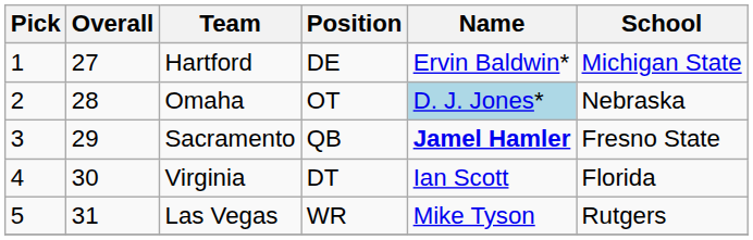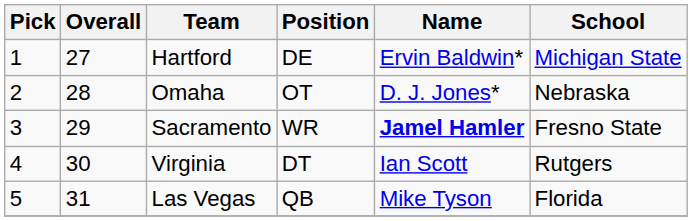Omaha | Name: lightblue background -> no background
Sacramento | Position: QB -> WR
Virginia | School: Florida -> Rutgers
Las Vegas | Position: WR -> QB
Las Vegas | School: Rutgers -> Florida
